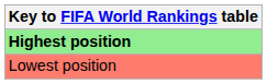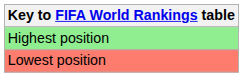row 2 | column 1: bold -> normal
